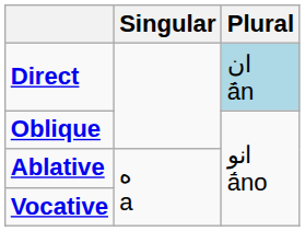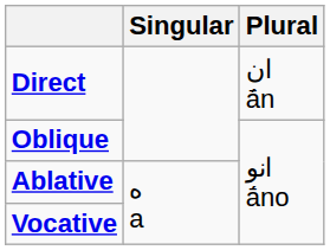Direct | Plural: lightblue background -> no background
